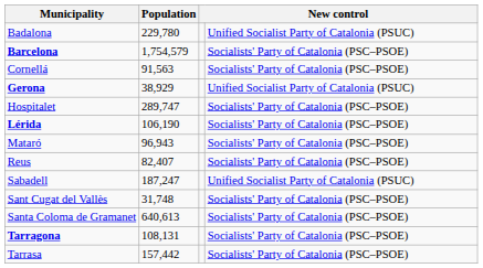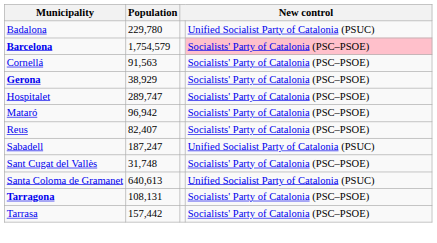Barcelona | column 4: no background -> pink background
Gerona | column 4: Unified Socialist Party of Catalonia (PSUC) -> Socialists' Party of Catalonia (PSC–PSOE)
- row: Lérida | 106,190 | Socialists' Party of Catalonia (PSC–PSOE)
Mataró | Population: 96,943 -> 96,942
Santa Coloma de Gramanet | column 4: Socialists' Party of Catalonia (PSC–PSOE) -> Unified Socialist Party of Catalonia (PSUC)
